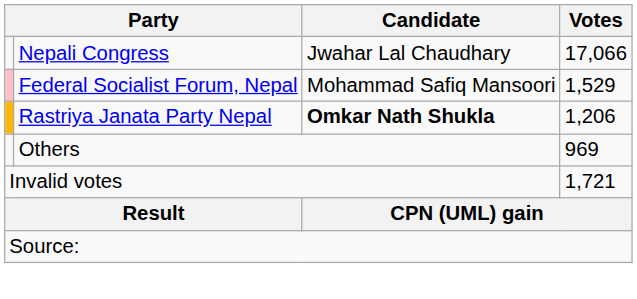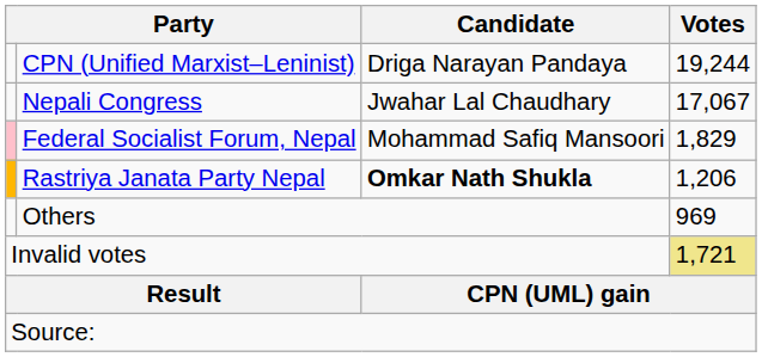+ row: CPN (Unified Marxist–Leninist) | Driga Narayan Pandaya | 19,244
Nepali Congress | Votes: 17,066 -> 17,067
Federal Socialist Forum, Nepal | Votes: 1,529 -> 1,829
Invalid votes | Votes: no background -> khaki background
